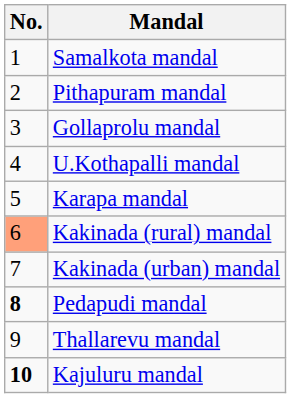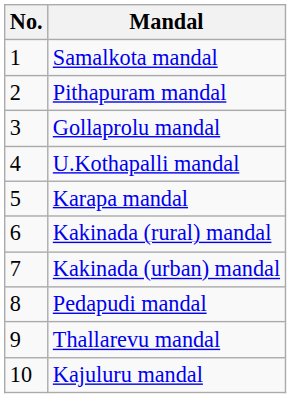Kakinada (rural) mandal | No.: lightsalmon background -> no background
Pedapudi mandal | No.: bold -> normal
Kajuluru mandal | No.: bold -> normal
